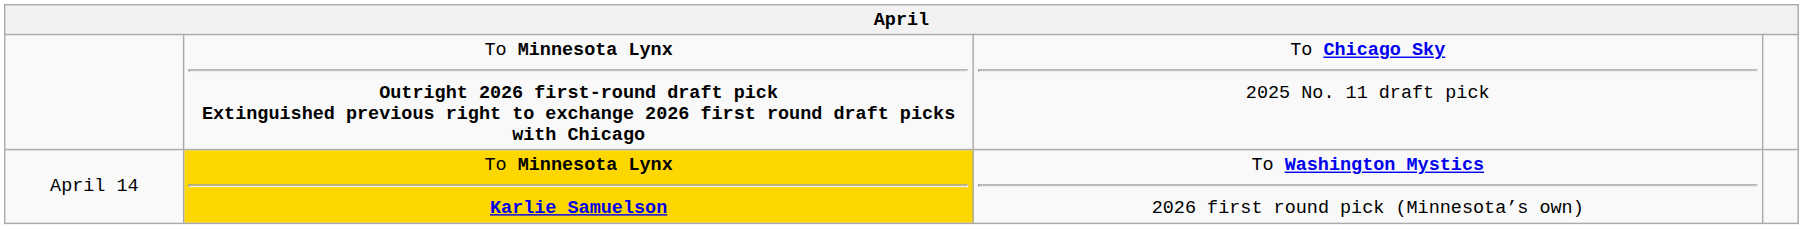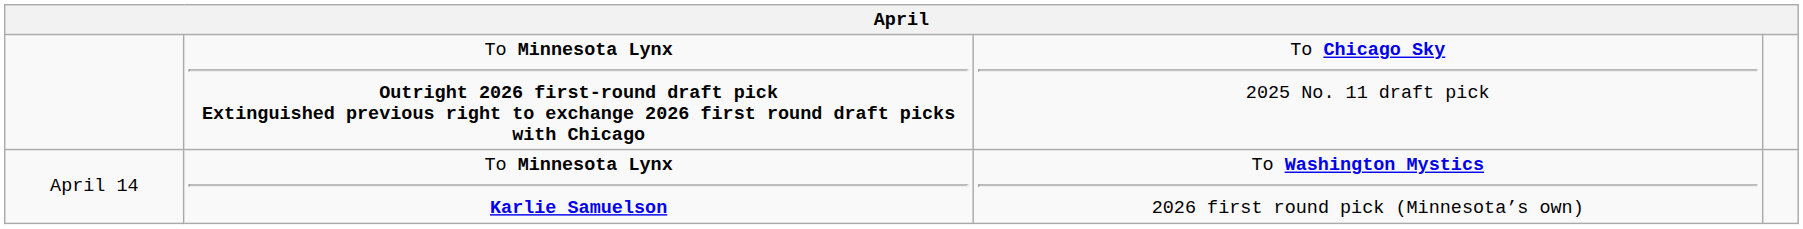April 14 | column 2: gold background -> no background
